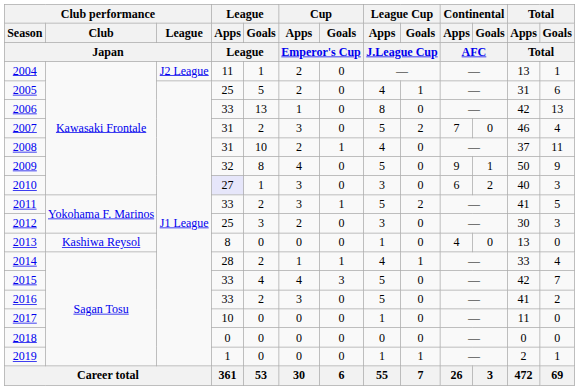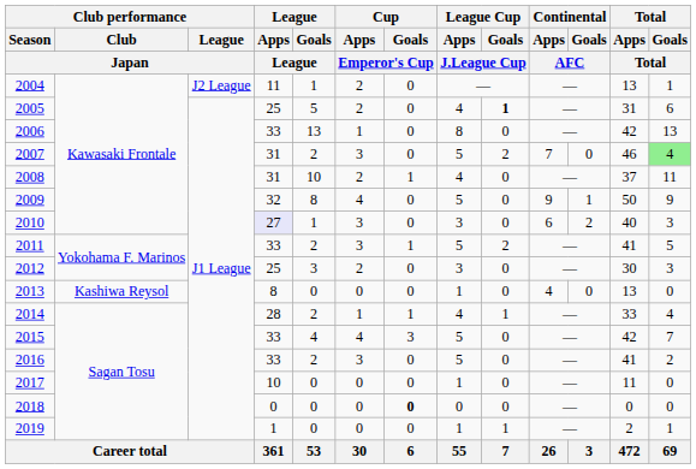2005 | League Cup / Goals / J.League Cup: normal -> bold
2007 | Total / Goals / Total: no background -> lightgreen background
2018 | Cup / Goals / Emperor's Cup: normal -> bold
